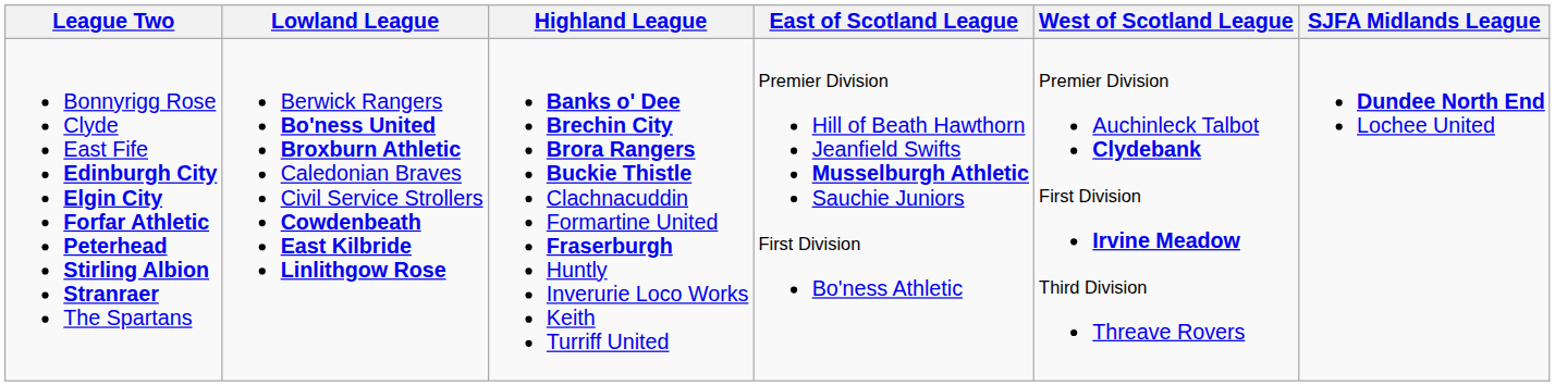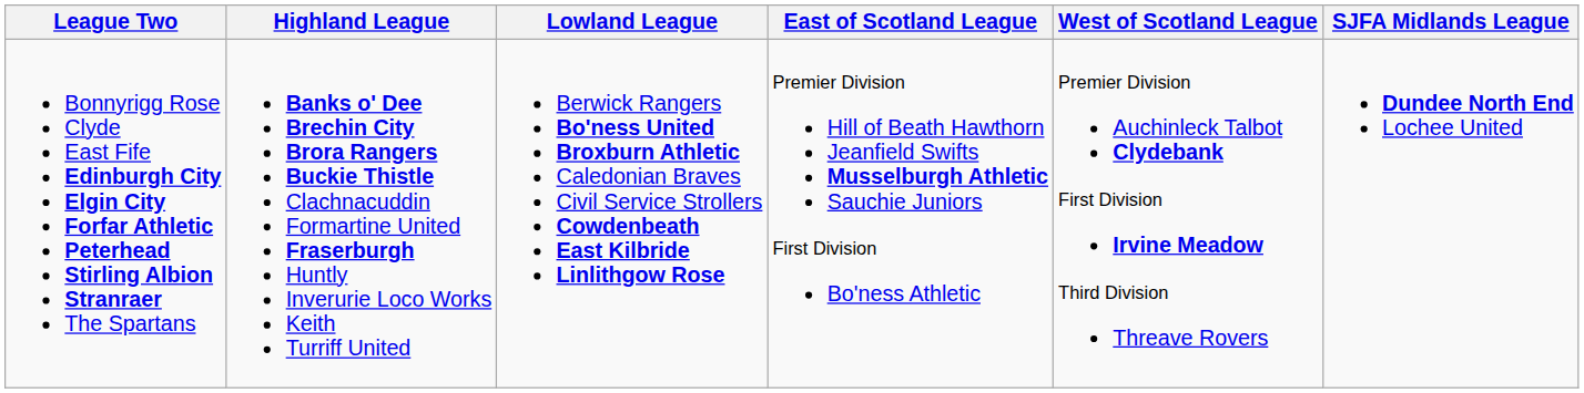columns swapped: Highland League <-> Lowland League
